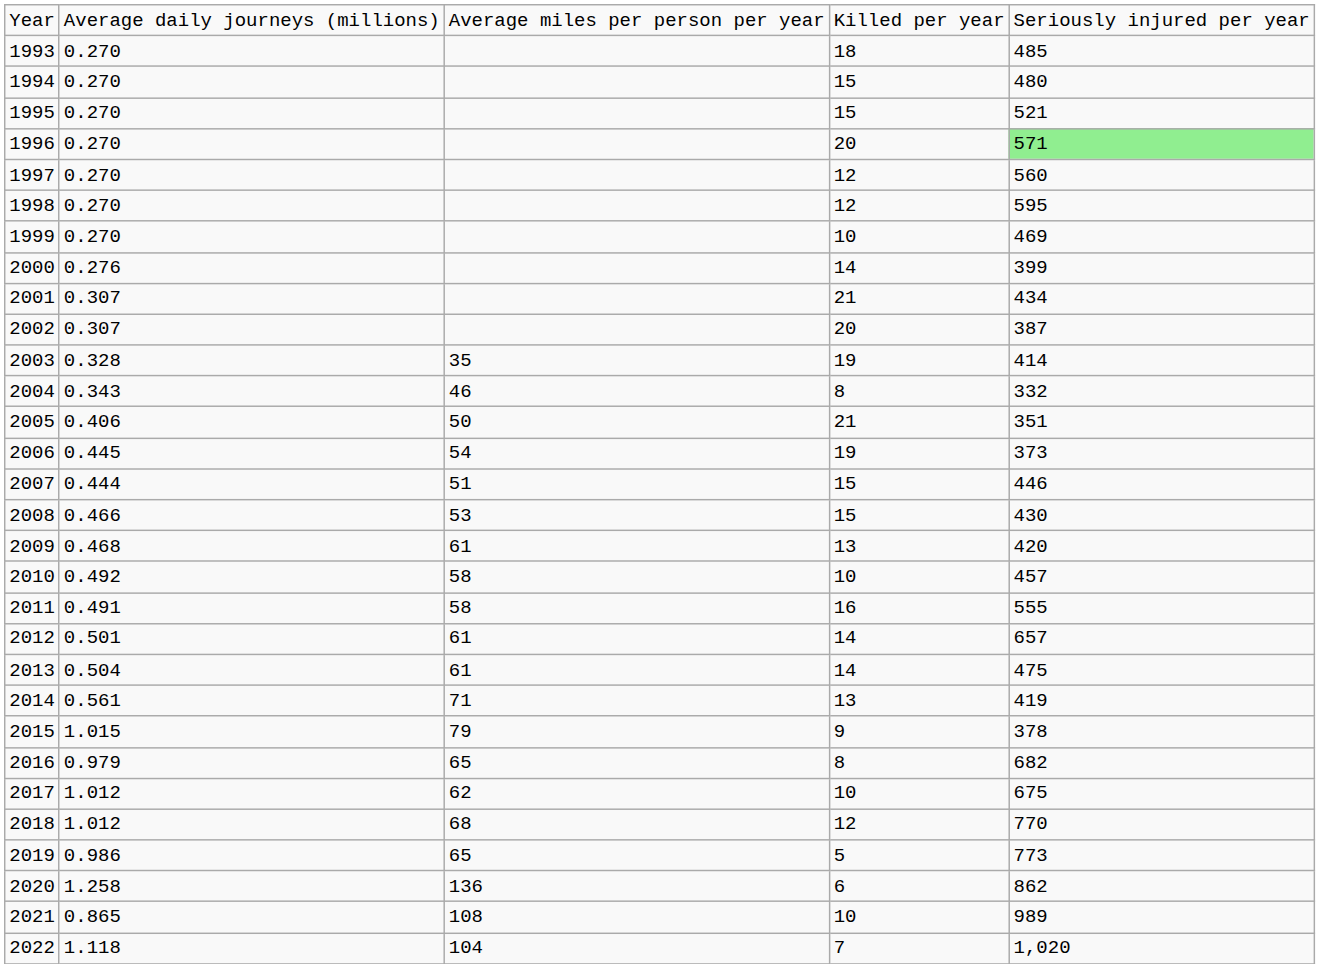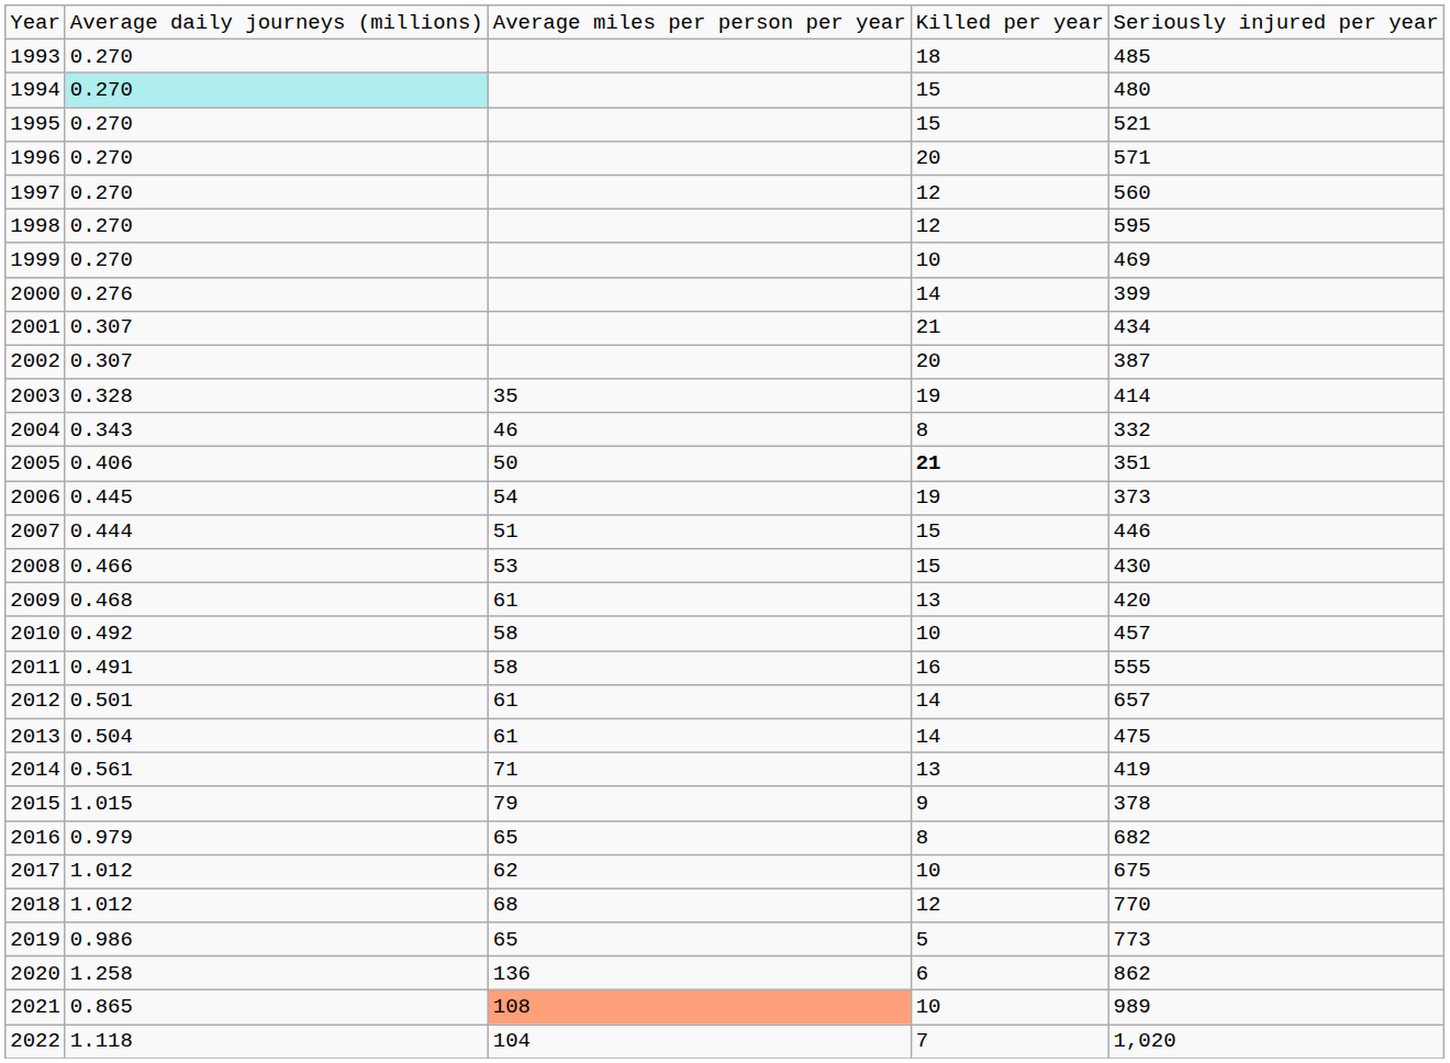1994 | column 2: no background -> paleturquoise background
1996 | column 5: lightgreen background -> no background
2005 | column 4: normal -> bold
2021 | column 3: no background -> lightsalmon background
